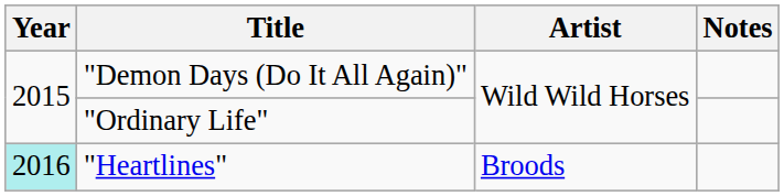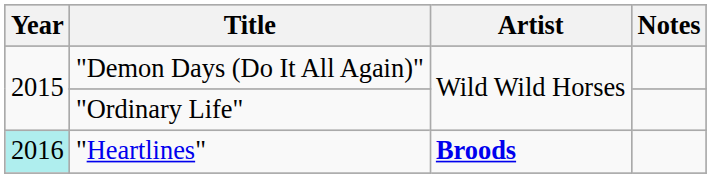"Heartlines" | Artist: normal -> bold
